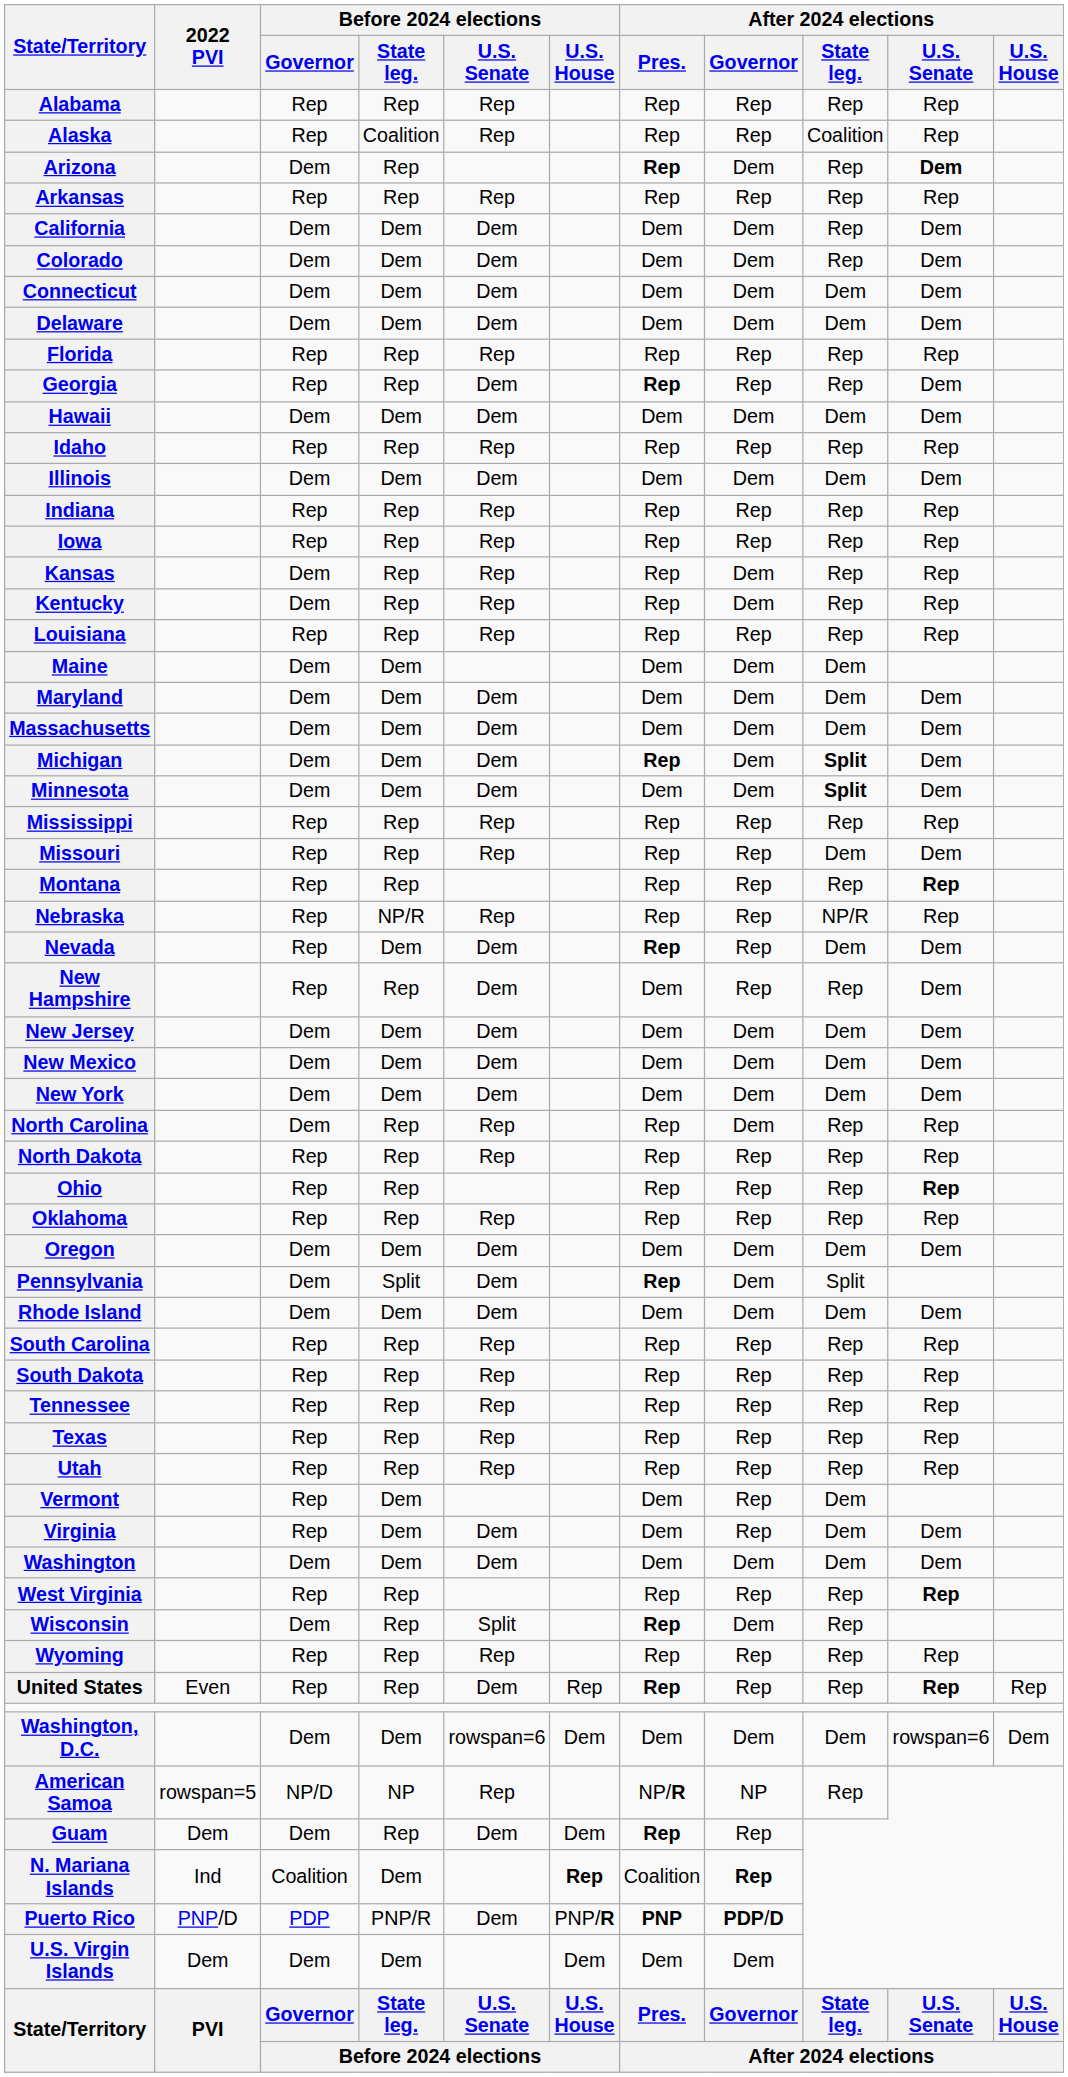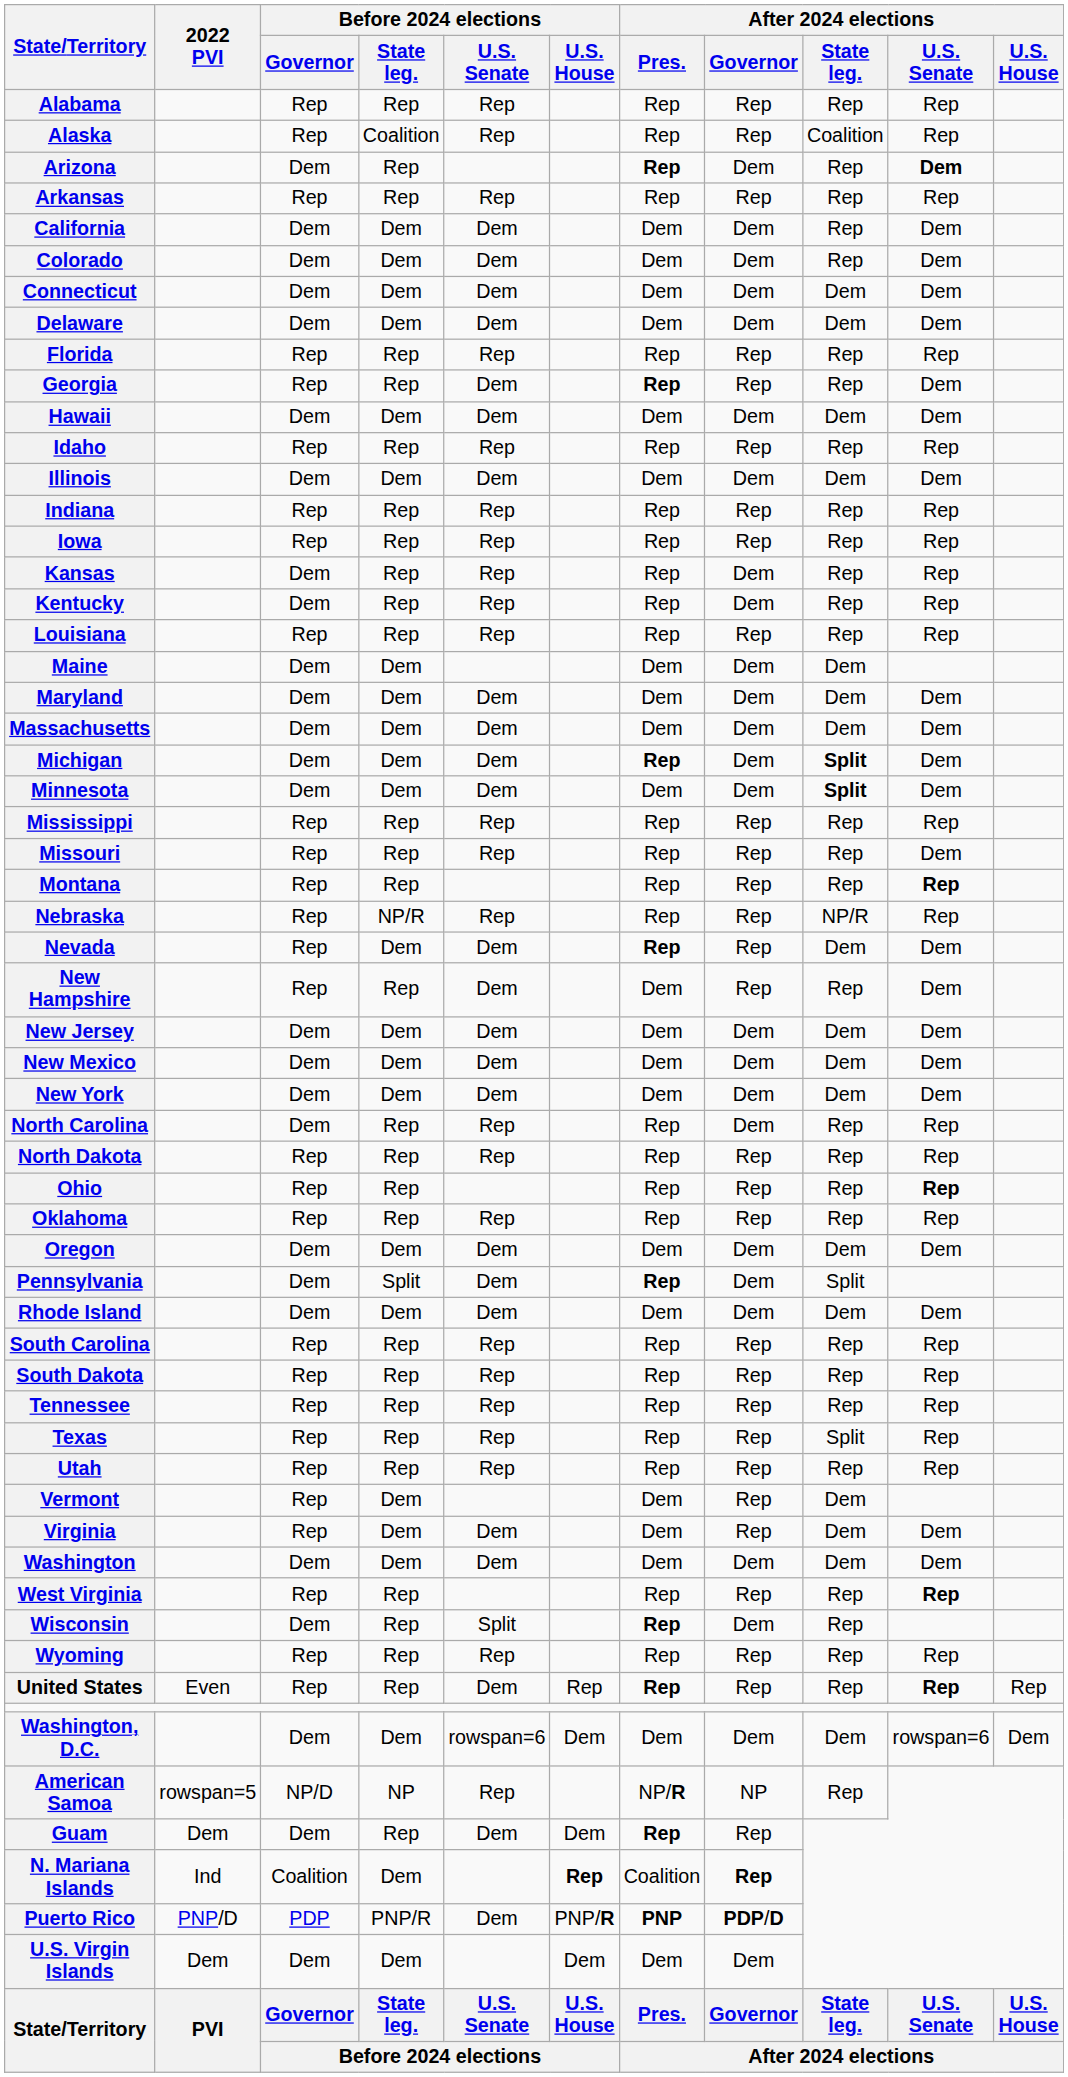Missouri | After 2024 elections / State leg.: Dem -> Rep
Texas | After 2024 elections / State leg.: Rep -> Split
